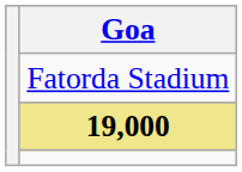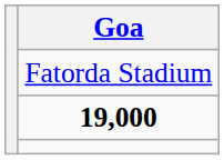19,000 | Goa: khaki background -> no background
